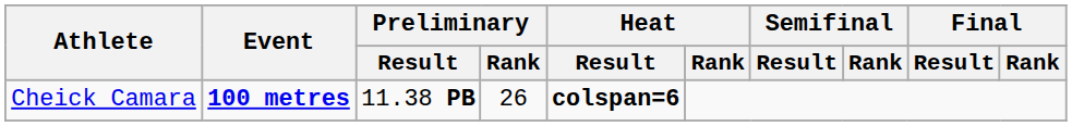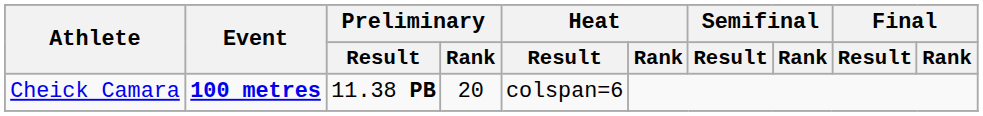Cheick Camara | Preliminary / Rank: 26 -> 20
Cheick Camara | Heat / Result: bold -> normal
